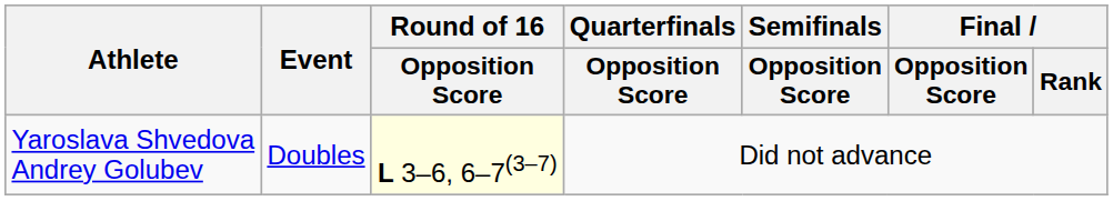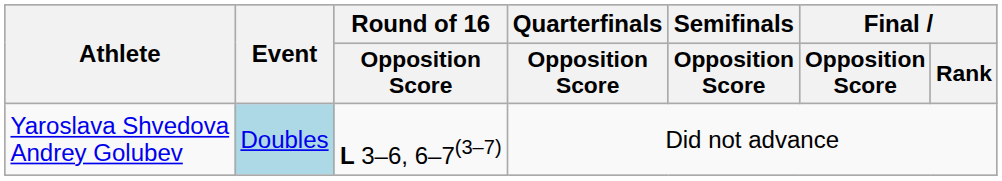Yaroslava Shvedova Andrey Golubev | Event: no background -> lightblue background
Yaroslava Shvedova Andrey Golubev | Round of 16 / Opposition Score: lightyellow background -> no background
